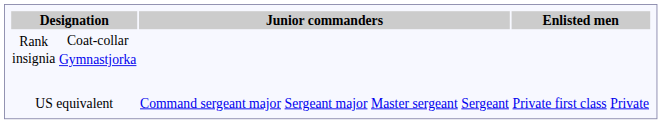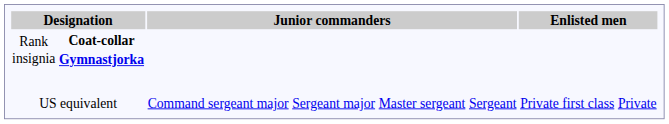Coat-collar | column 2: normal -> bold
Gymnastjorka | column 2: normal -> bold
